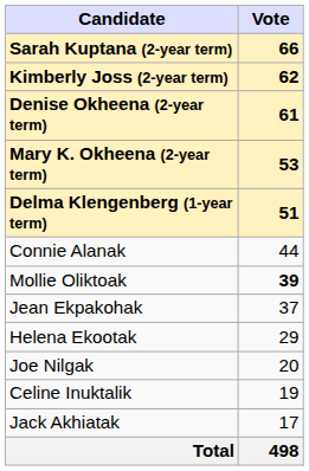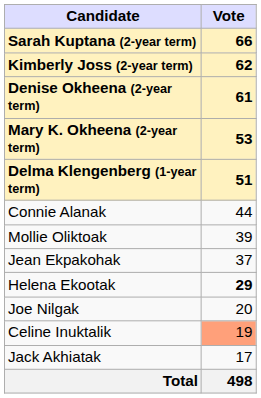Mollie Oliktoak | Vote: bold -> normal
Helena Ekootak | Vote: normal -> bold
Celine Inuktalik | Vote: no background -> lightsalmon background
